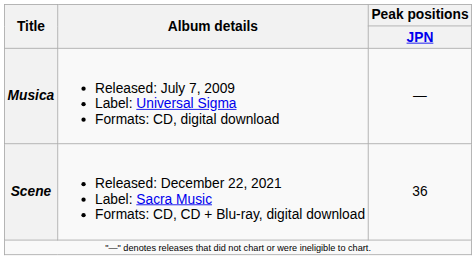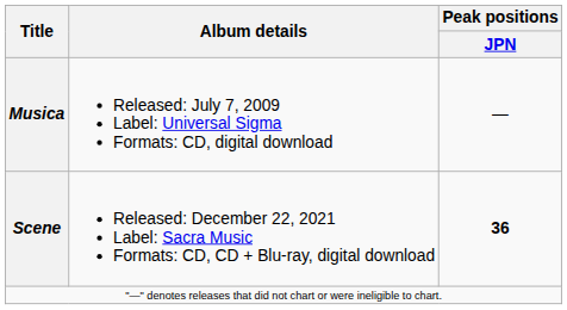Scene | Peak positions / JPN: normal -> bold
